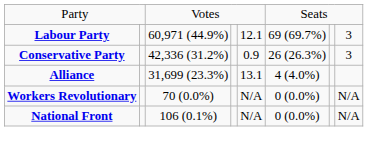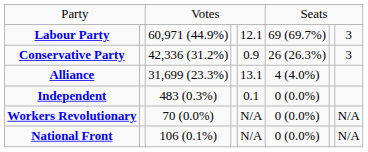+ row: Independent | 483 (0.3%) | 0.1 | 0 (0.0%)
